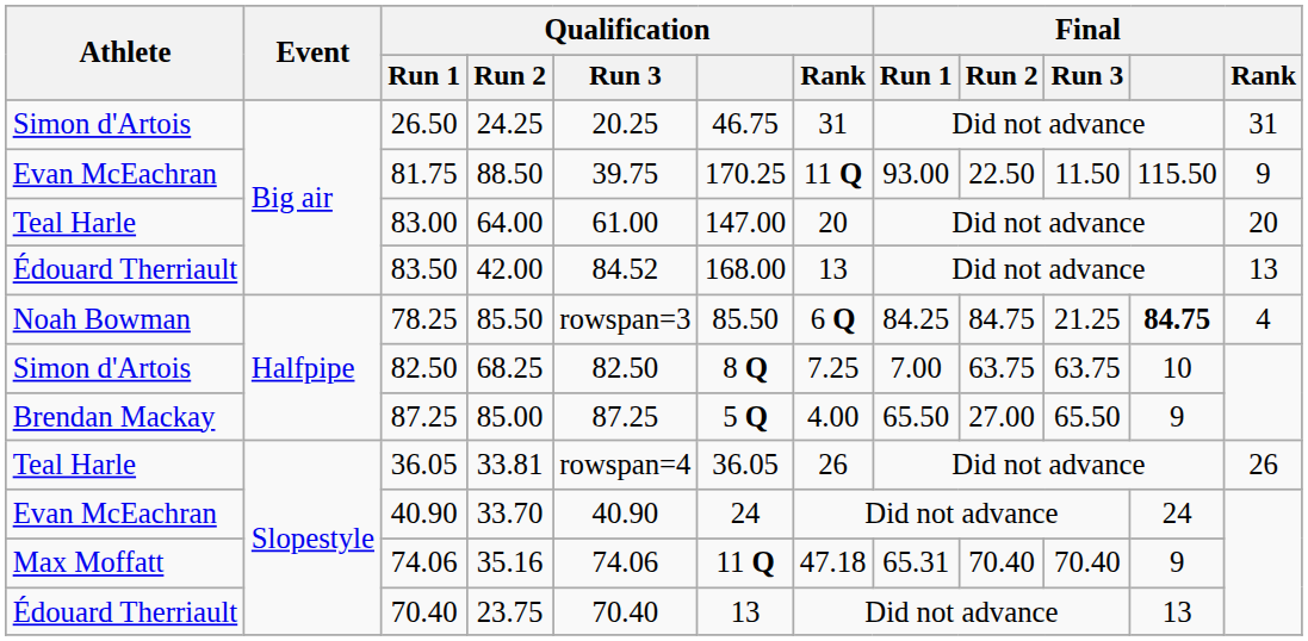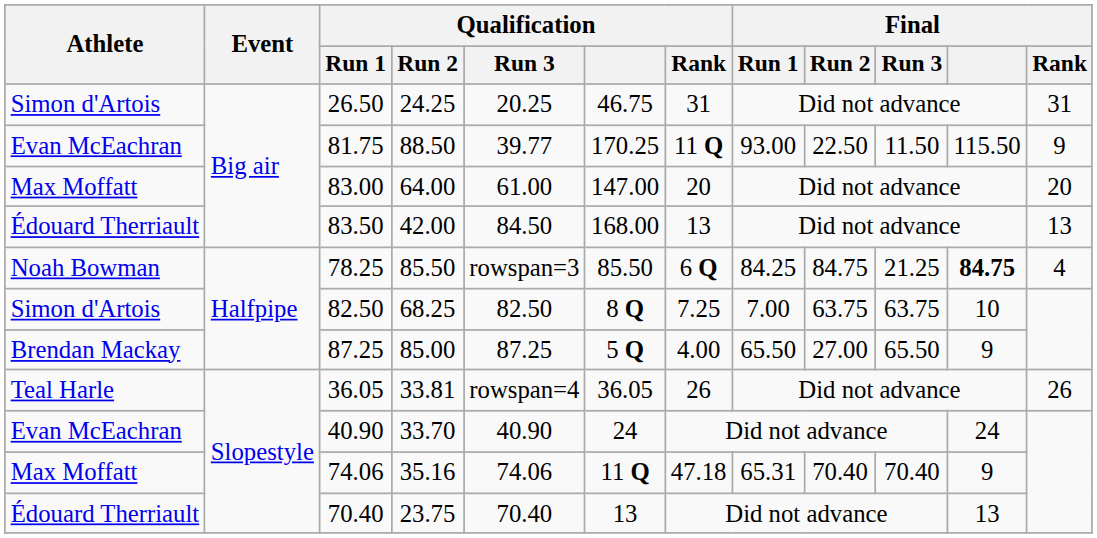81.75 | Qualification / Run 3: 39.75 -> 39.77
83.00 | Athlete: Teal Harle -> Max Moffatt
83.50 | Qualification / Run 3: 84.52 -> 84.50
